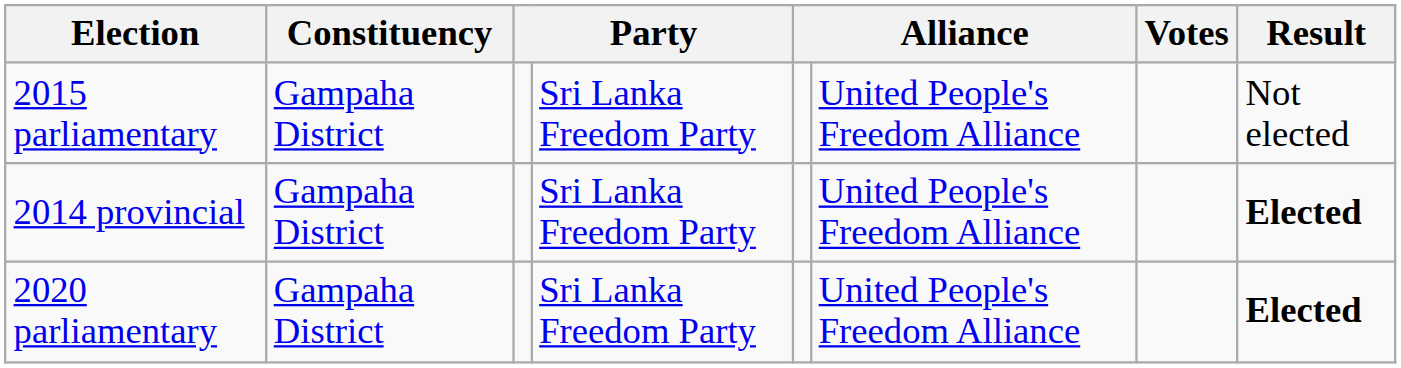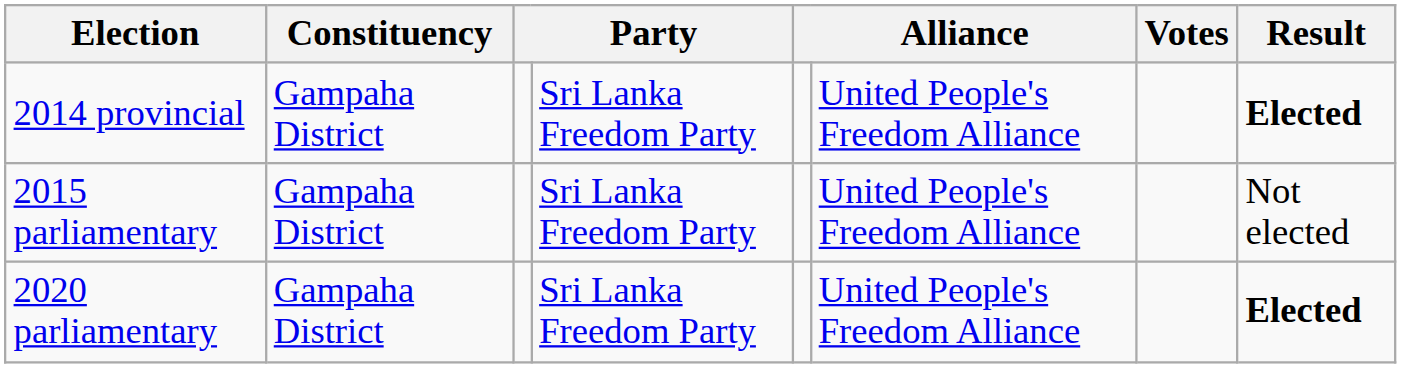rows swapped: 2014 provincial <-> 2015 parliamentary
